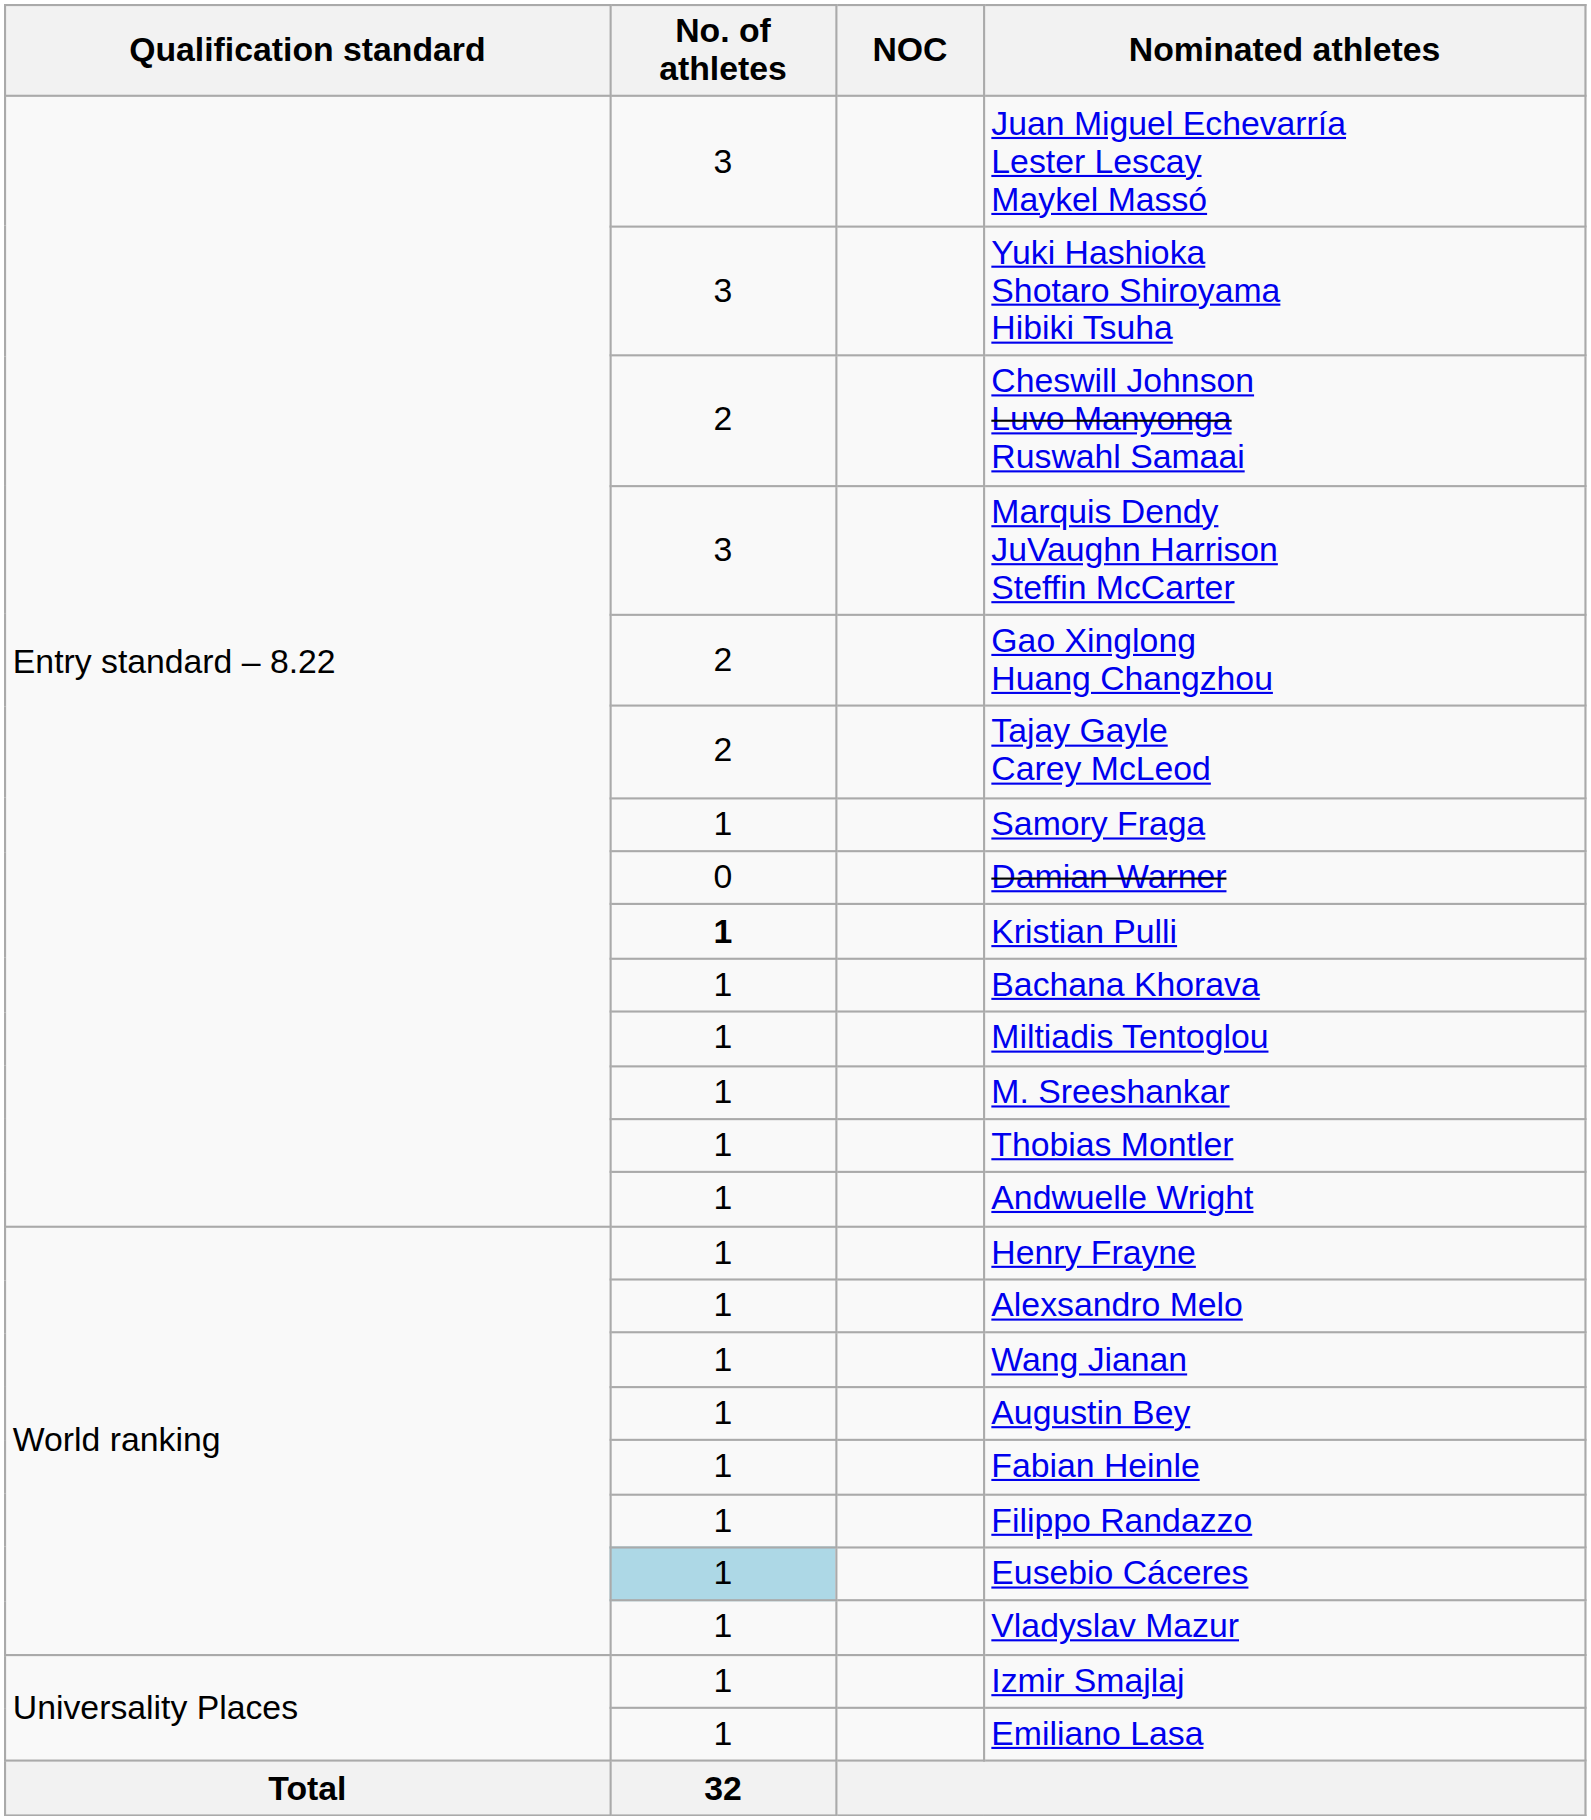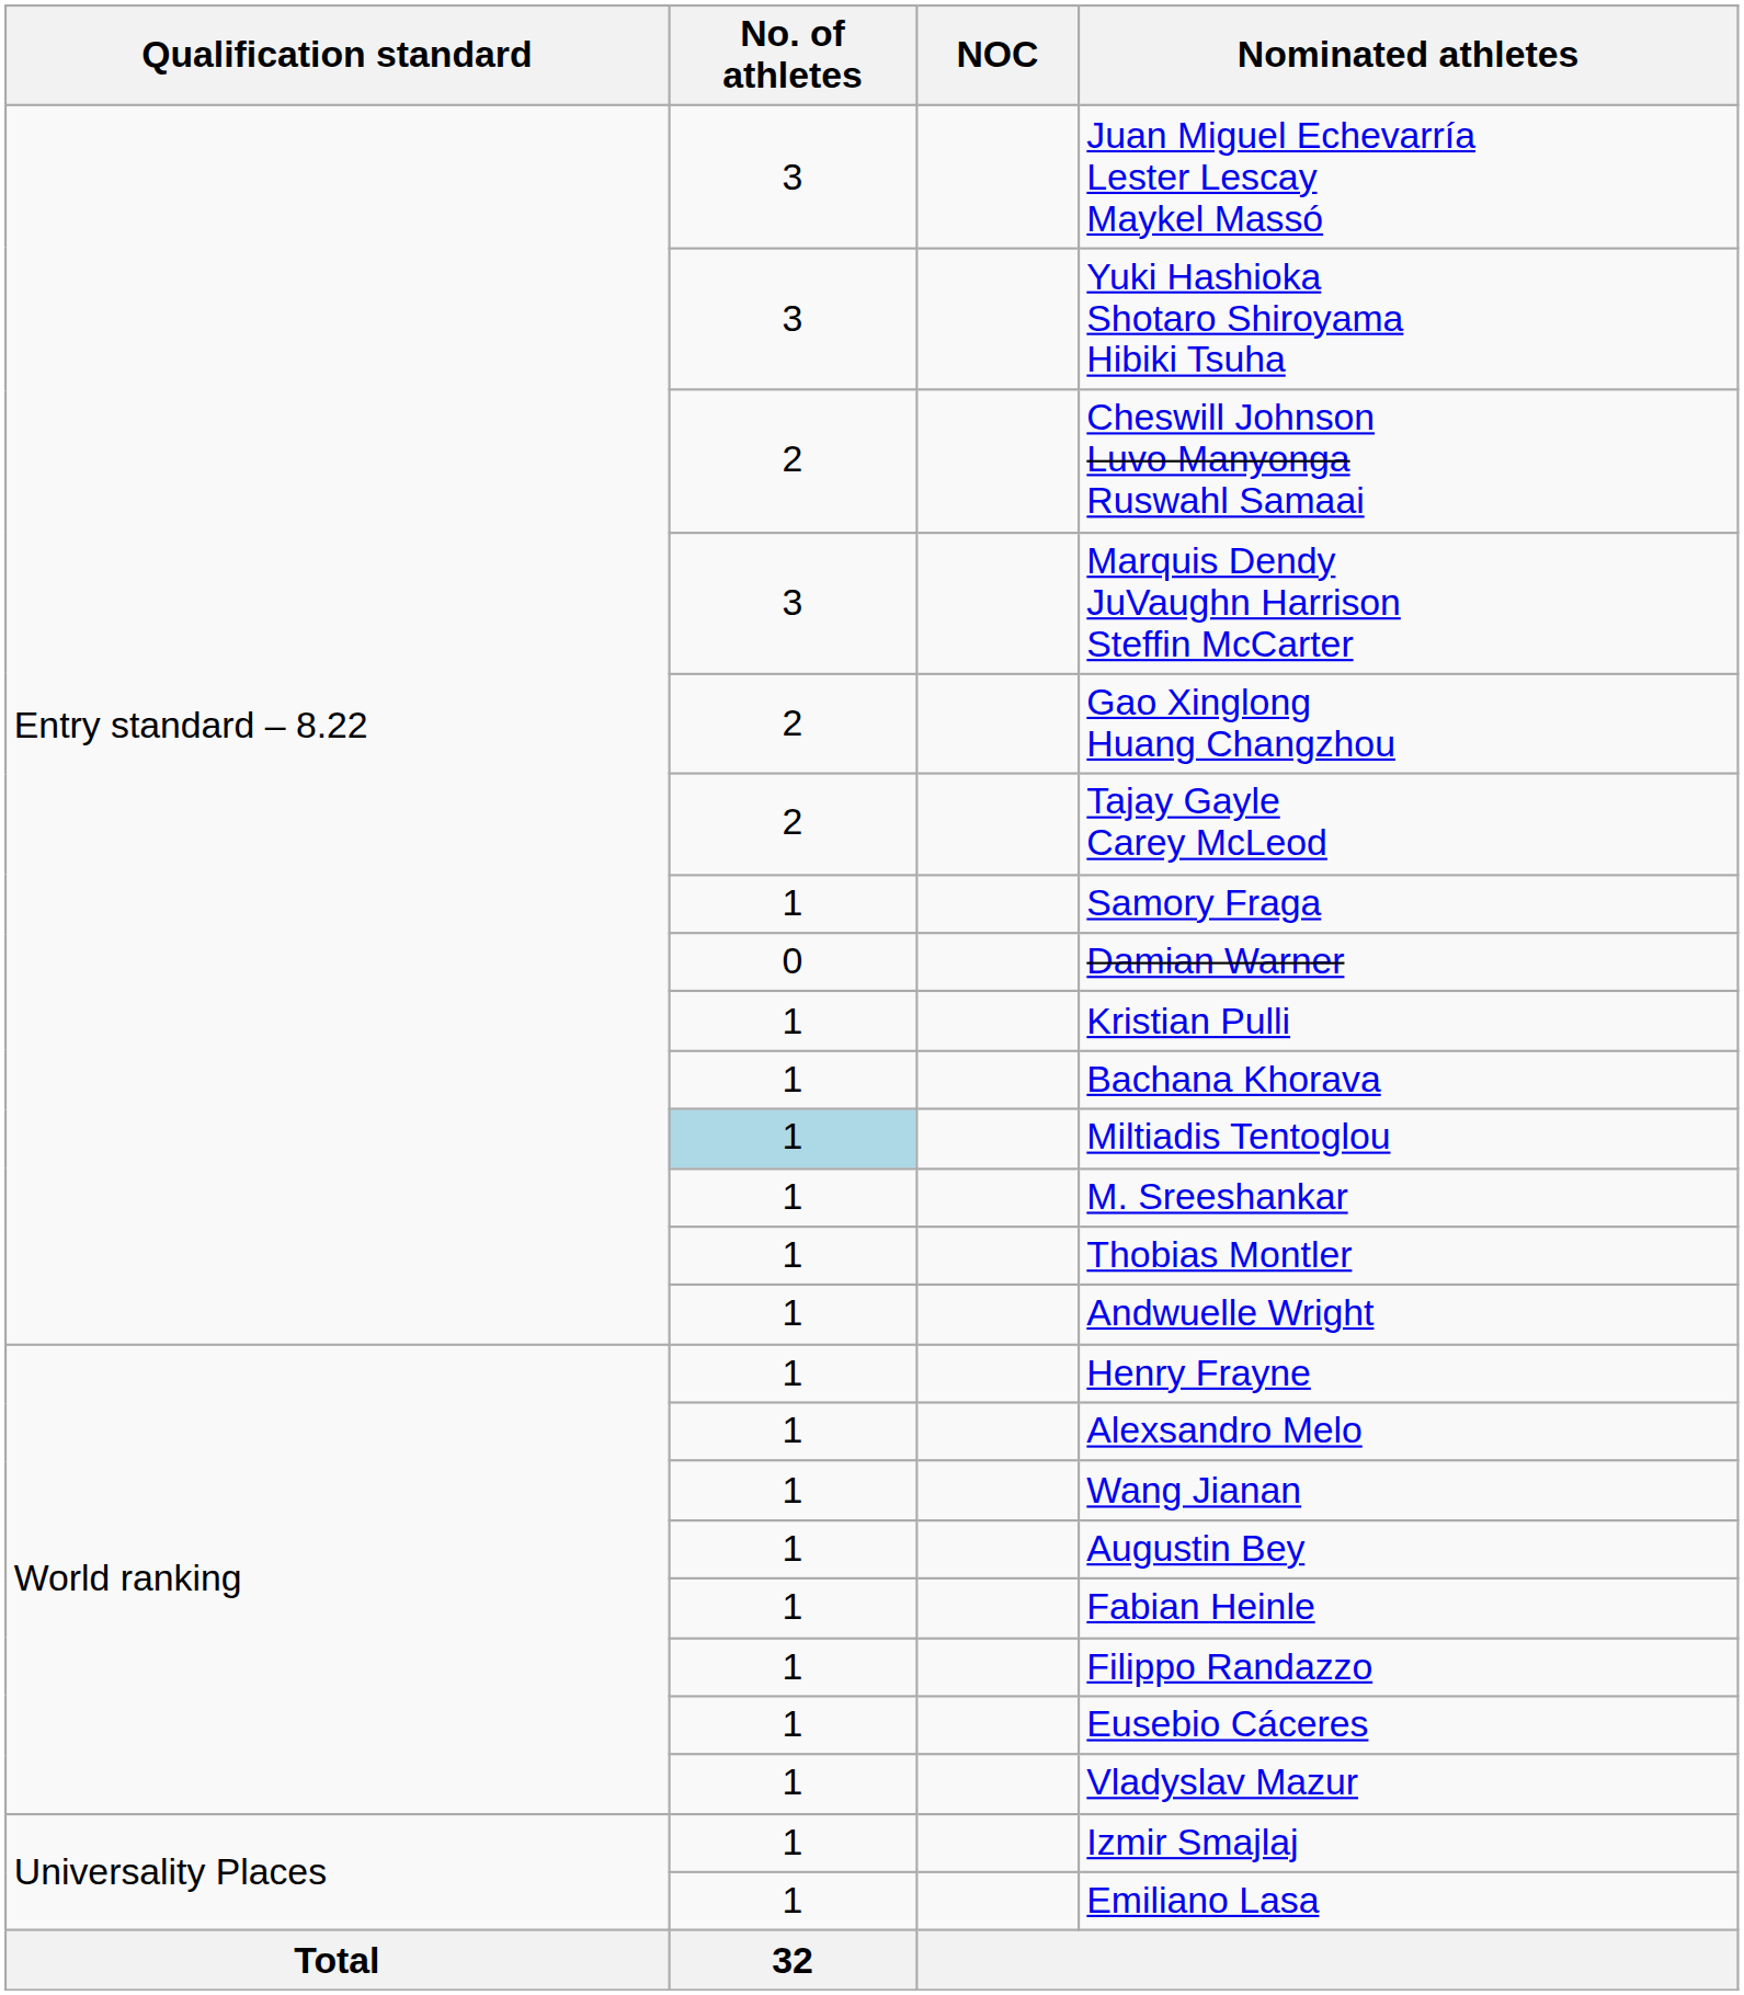Kristian Pulli | No. of athletes: bold -> normal
Miltiadis Tentoglou | No. of athletes: no background -> lightblue background
Eusebio Cáceres | No. of athletes: lightblue background -> no background
